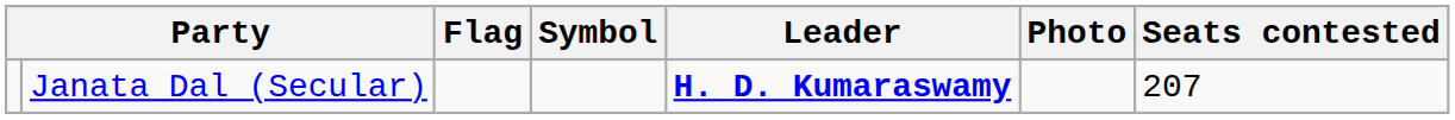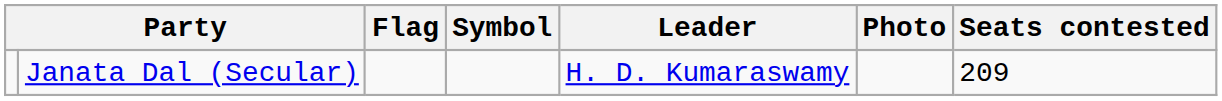Janata Dal (Secular) | Leader: bold -> normal
Janata Dal (Secular) | Seats contested: 207 -> 209
